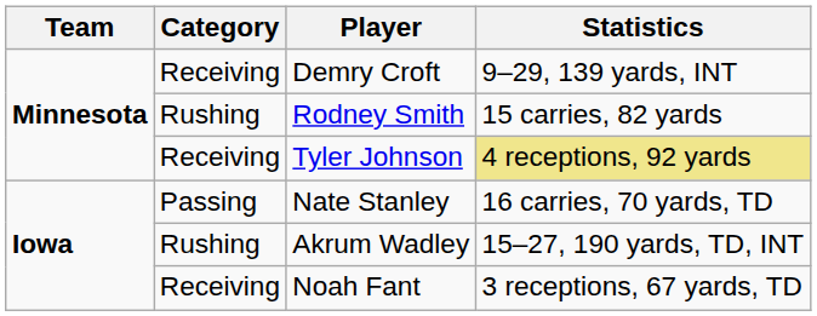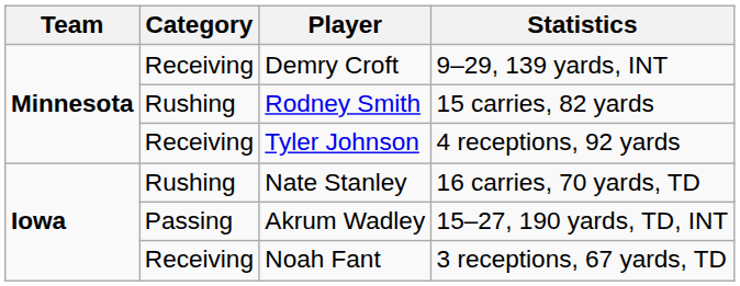Tyler Johnson | Statistics: khaki background -> no background
Nate Stanley | Category: Passing -> Rushing
Akrum Wadley | Category: Rushing -> Passing
